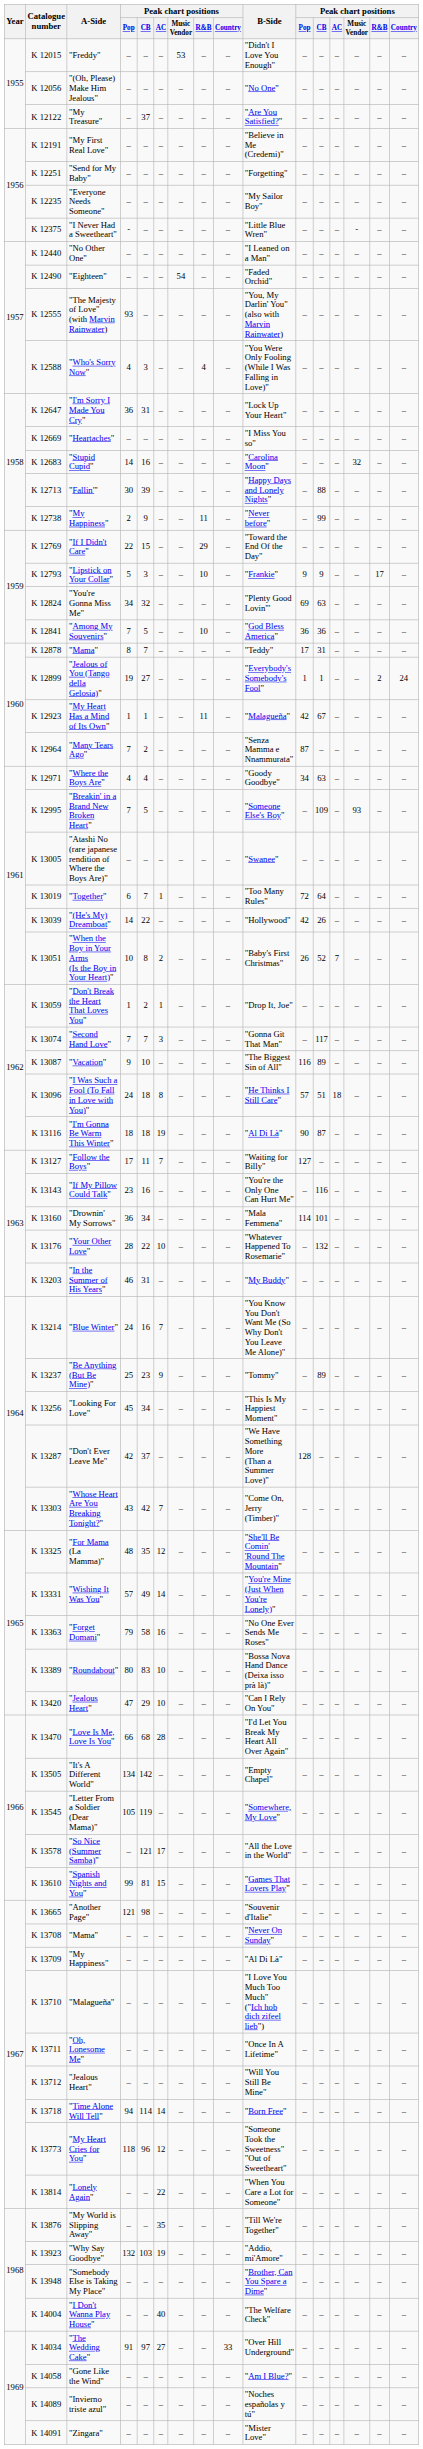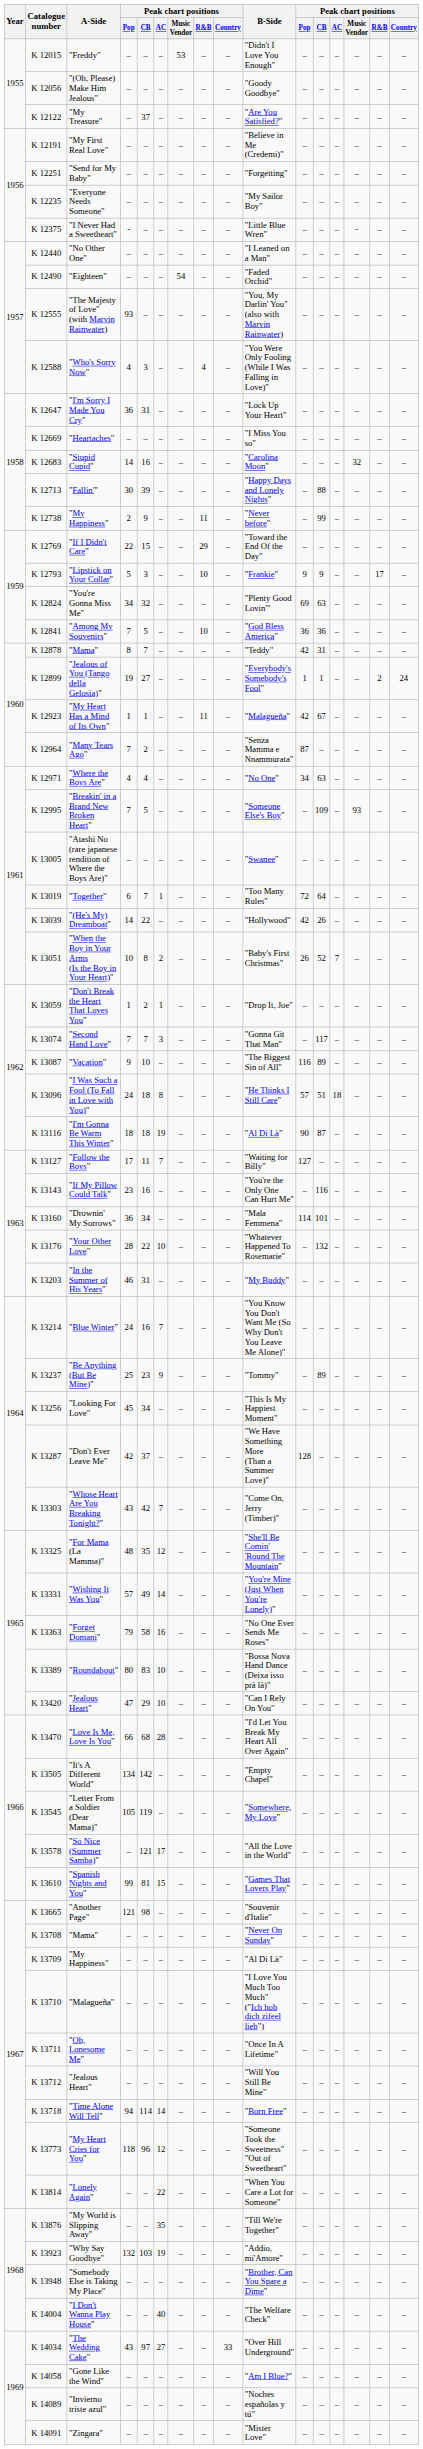"(Oh, Please) Make Him Jealous" | B-Side: "No One" -> "Goody Goodbye"
K 12878 / "Mama" | column 11: 17 -> 42
"Where the Boys Are" | B-Side: "Goody Goodbye" -> "No One"
"The Wedding Cake" | column 4: 91 -> 43
